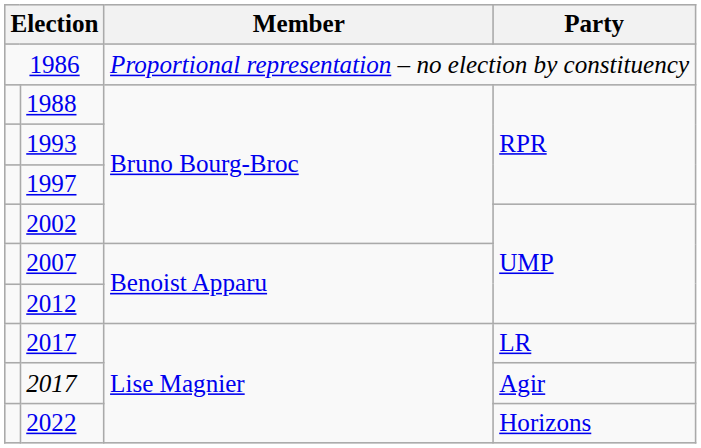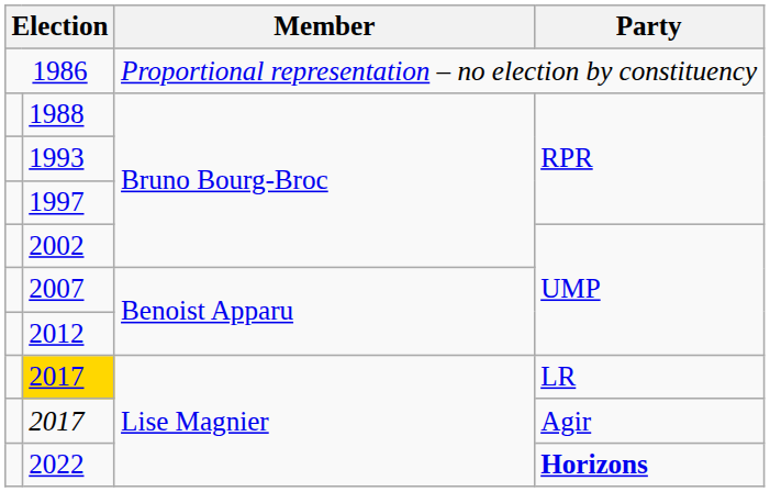2017 / LR | column 2: no background -> gold background
2022 | Party: normal -> bold
